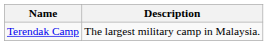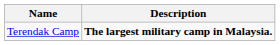Terendak Camp | Description: normal -> bold
